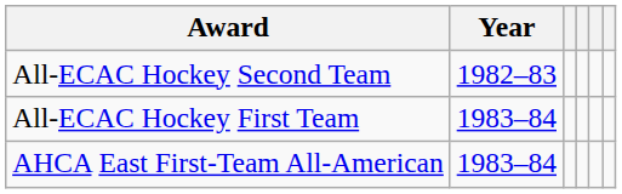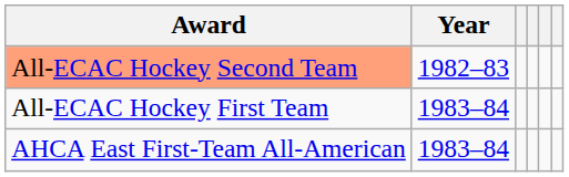row 2 | Award: no background -> lightsalmon background
